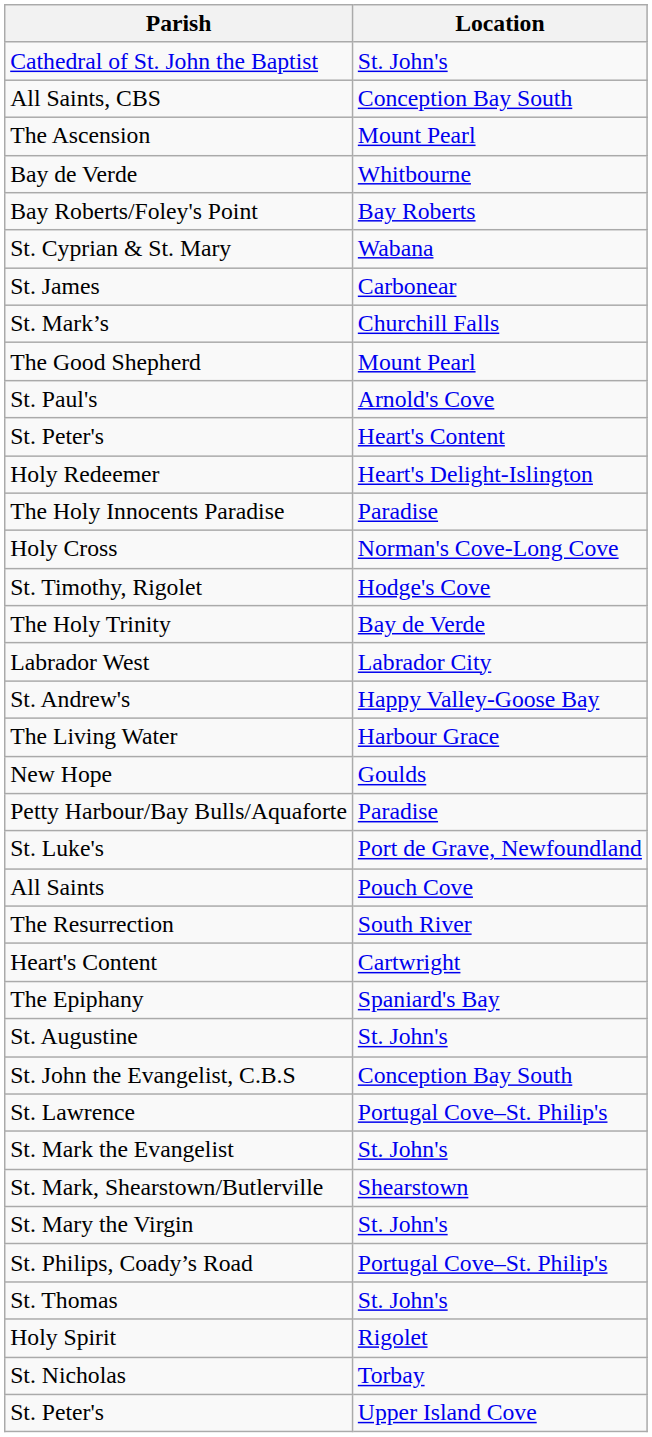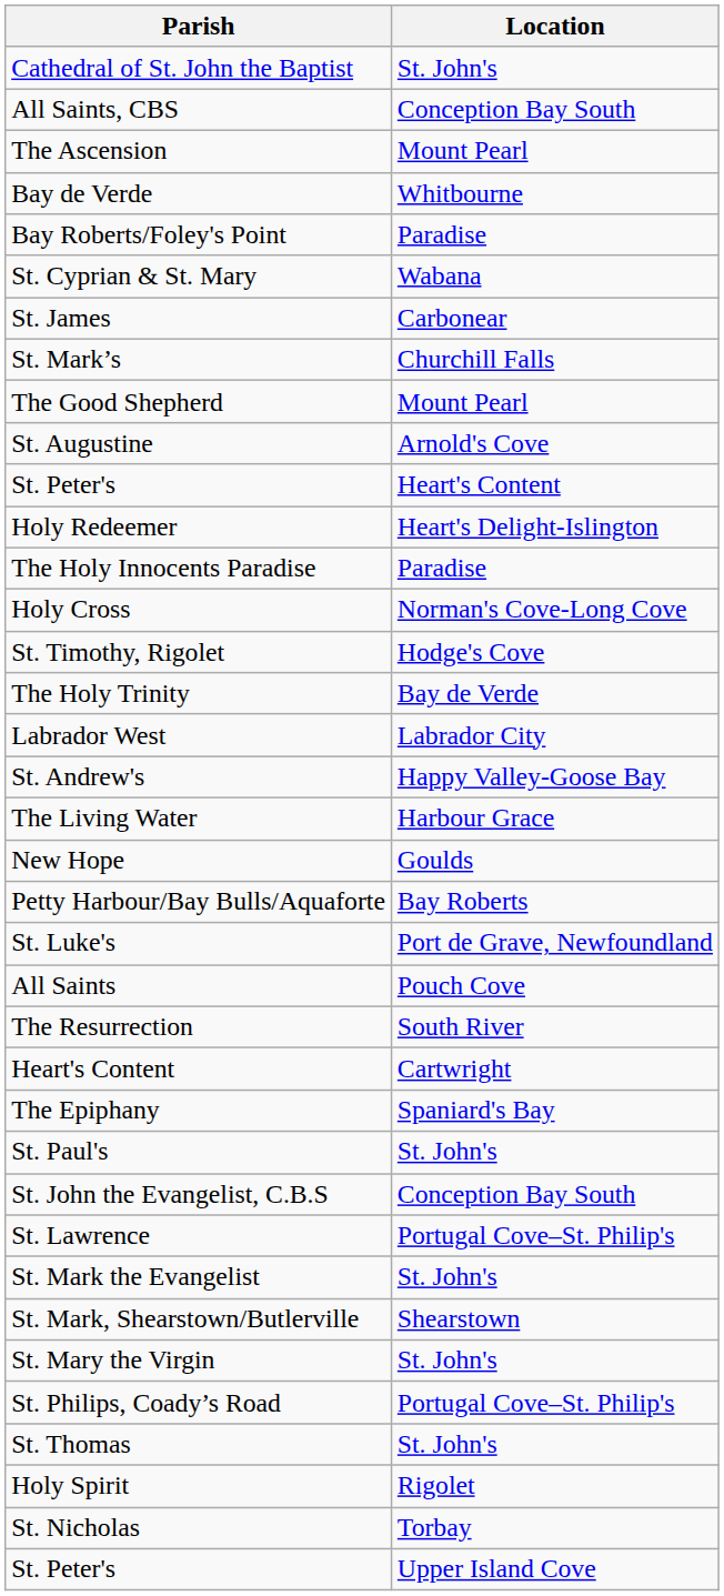row 6 | Location: Bay Roberts -> Paradise
row 11 | Parish: St. Paul's -> St. Augustine
row 22 | Location: Paradise -> Bay Roberts
row 28 | Parish: St. Augustine -> St. Paul's
